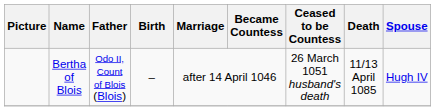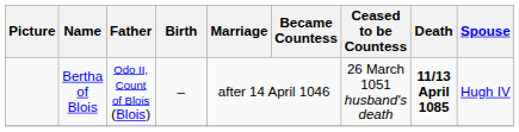Bertha of Blois | Death: normal -> bold
